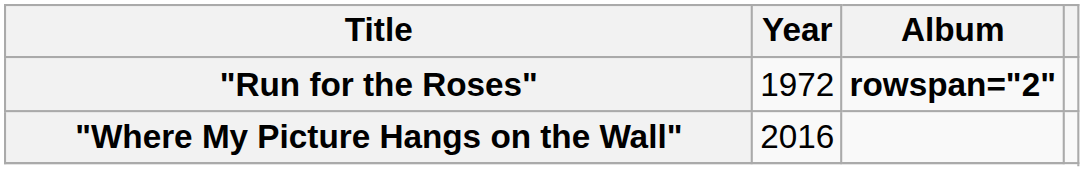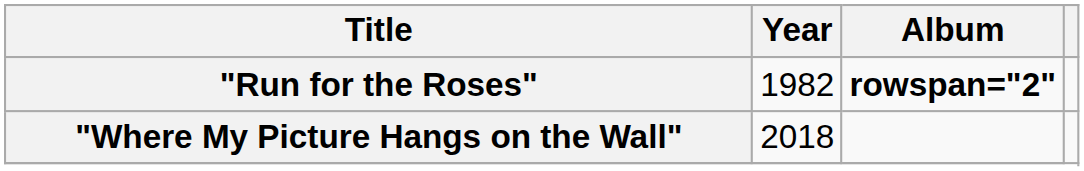"Run for the Roses" | Year: 1972 -> 1982
"Where My Picture Hangs on the Wall" | Year: 2016 -> 2018
